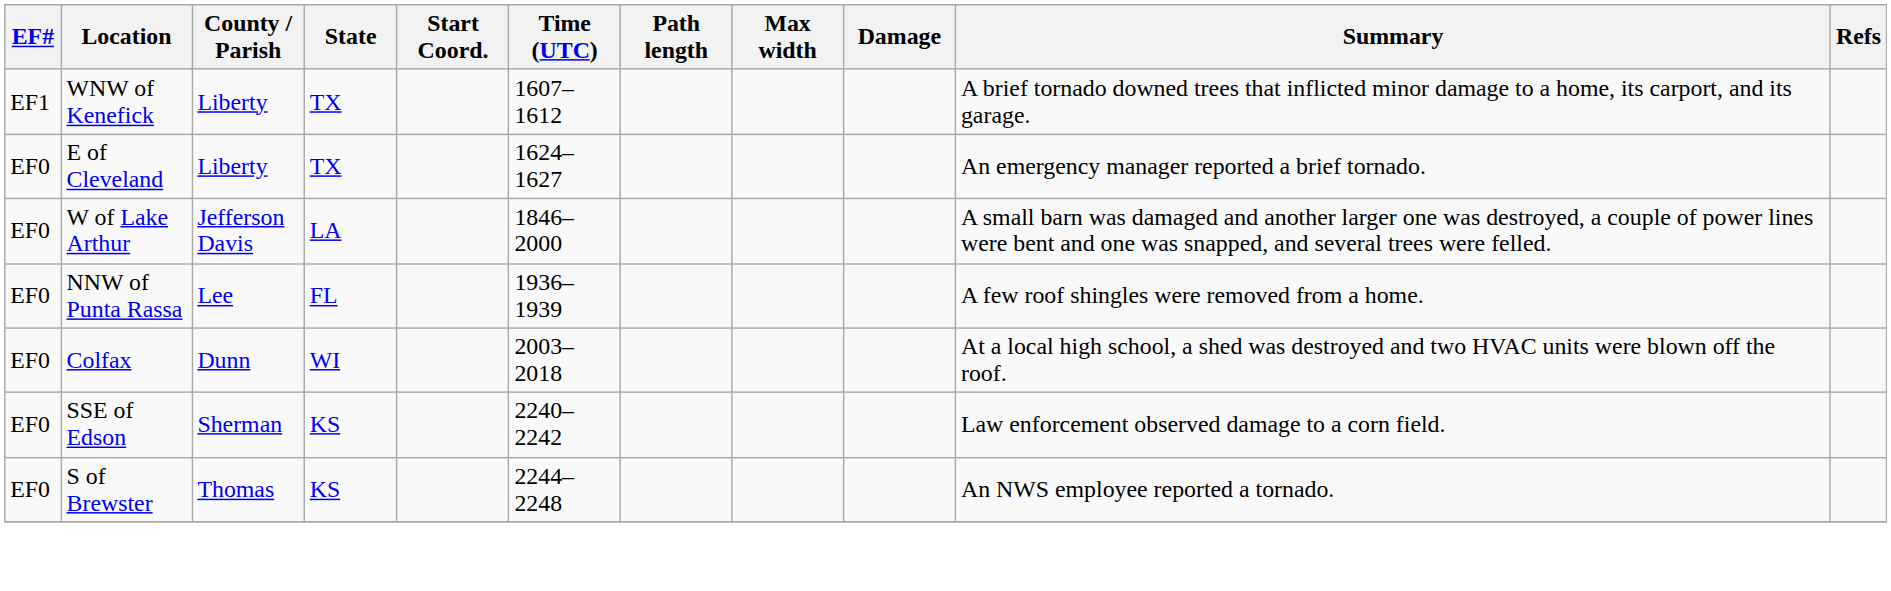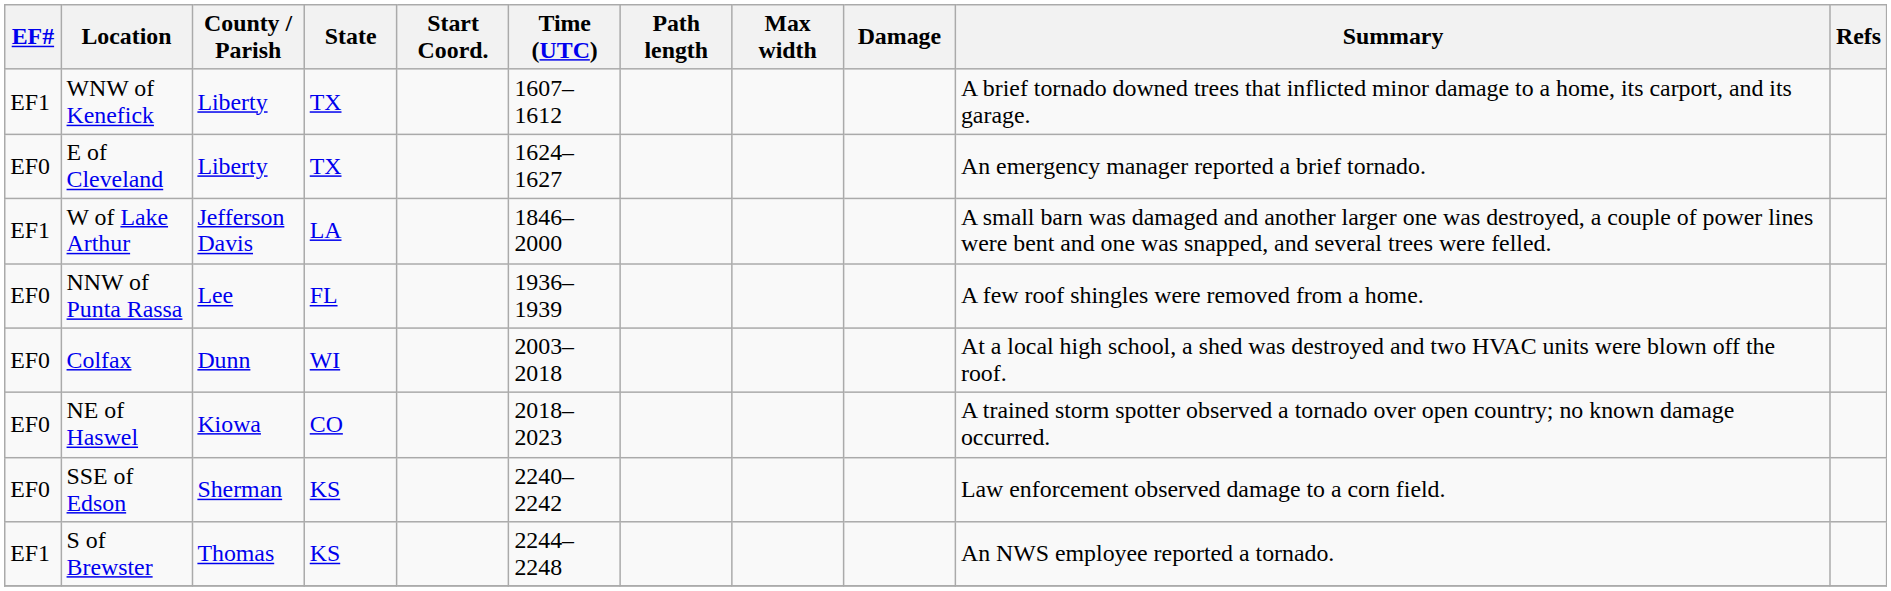W of Lake Arthur | EF#: EF0 -> EF1
+ row: EF0 | NE of Haswel | Kiowa | CO | 2018–2023 | A trained storm spotter observed a tornado over open country; no known damage occurred.
S of Brewster | EF#: EF0 -> EF1
